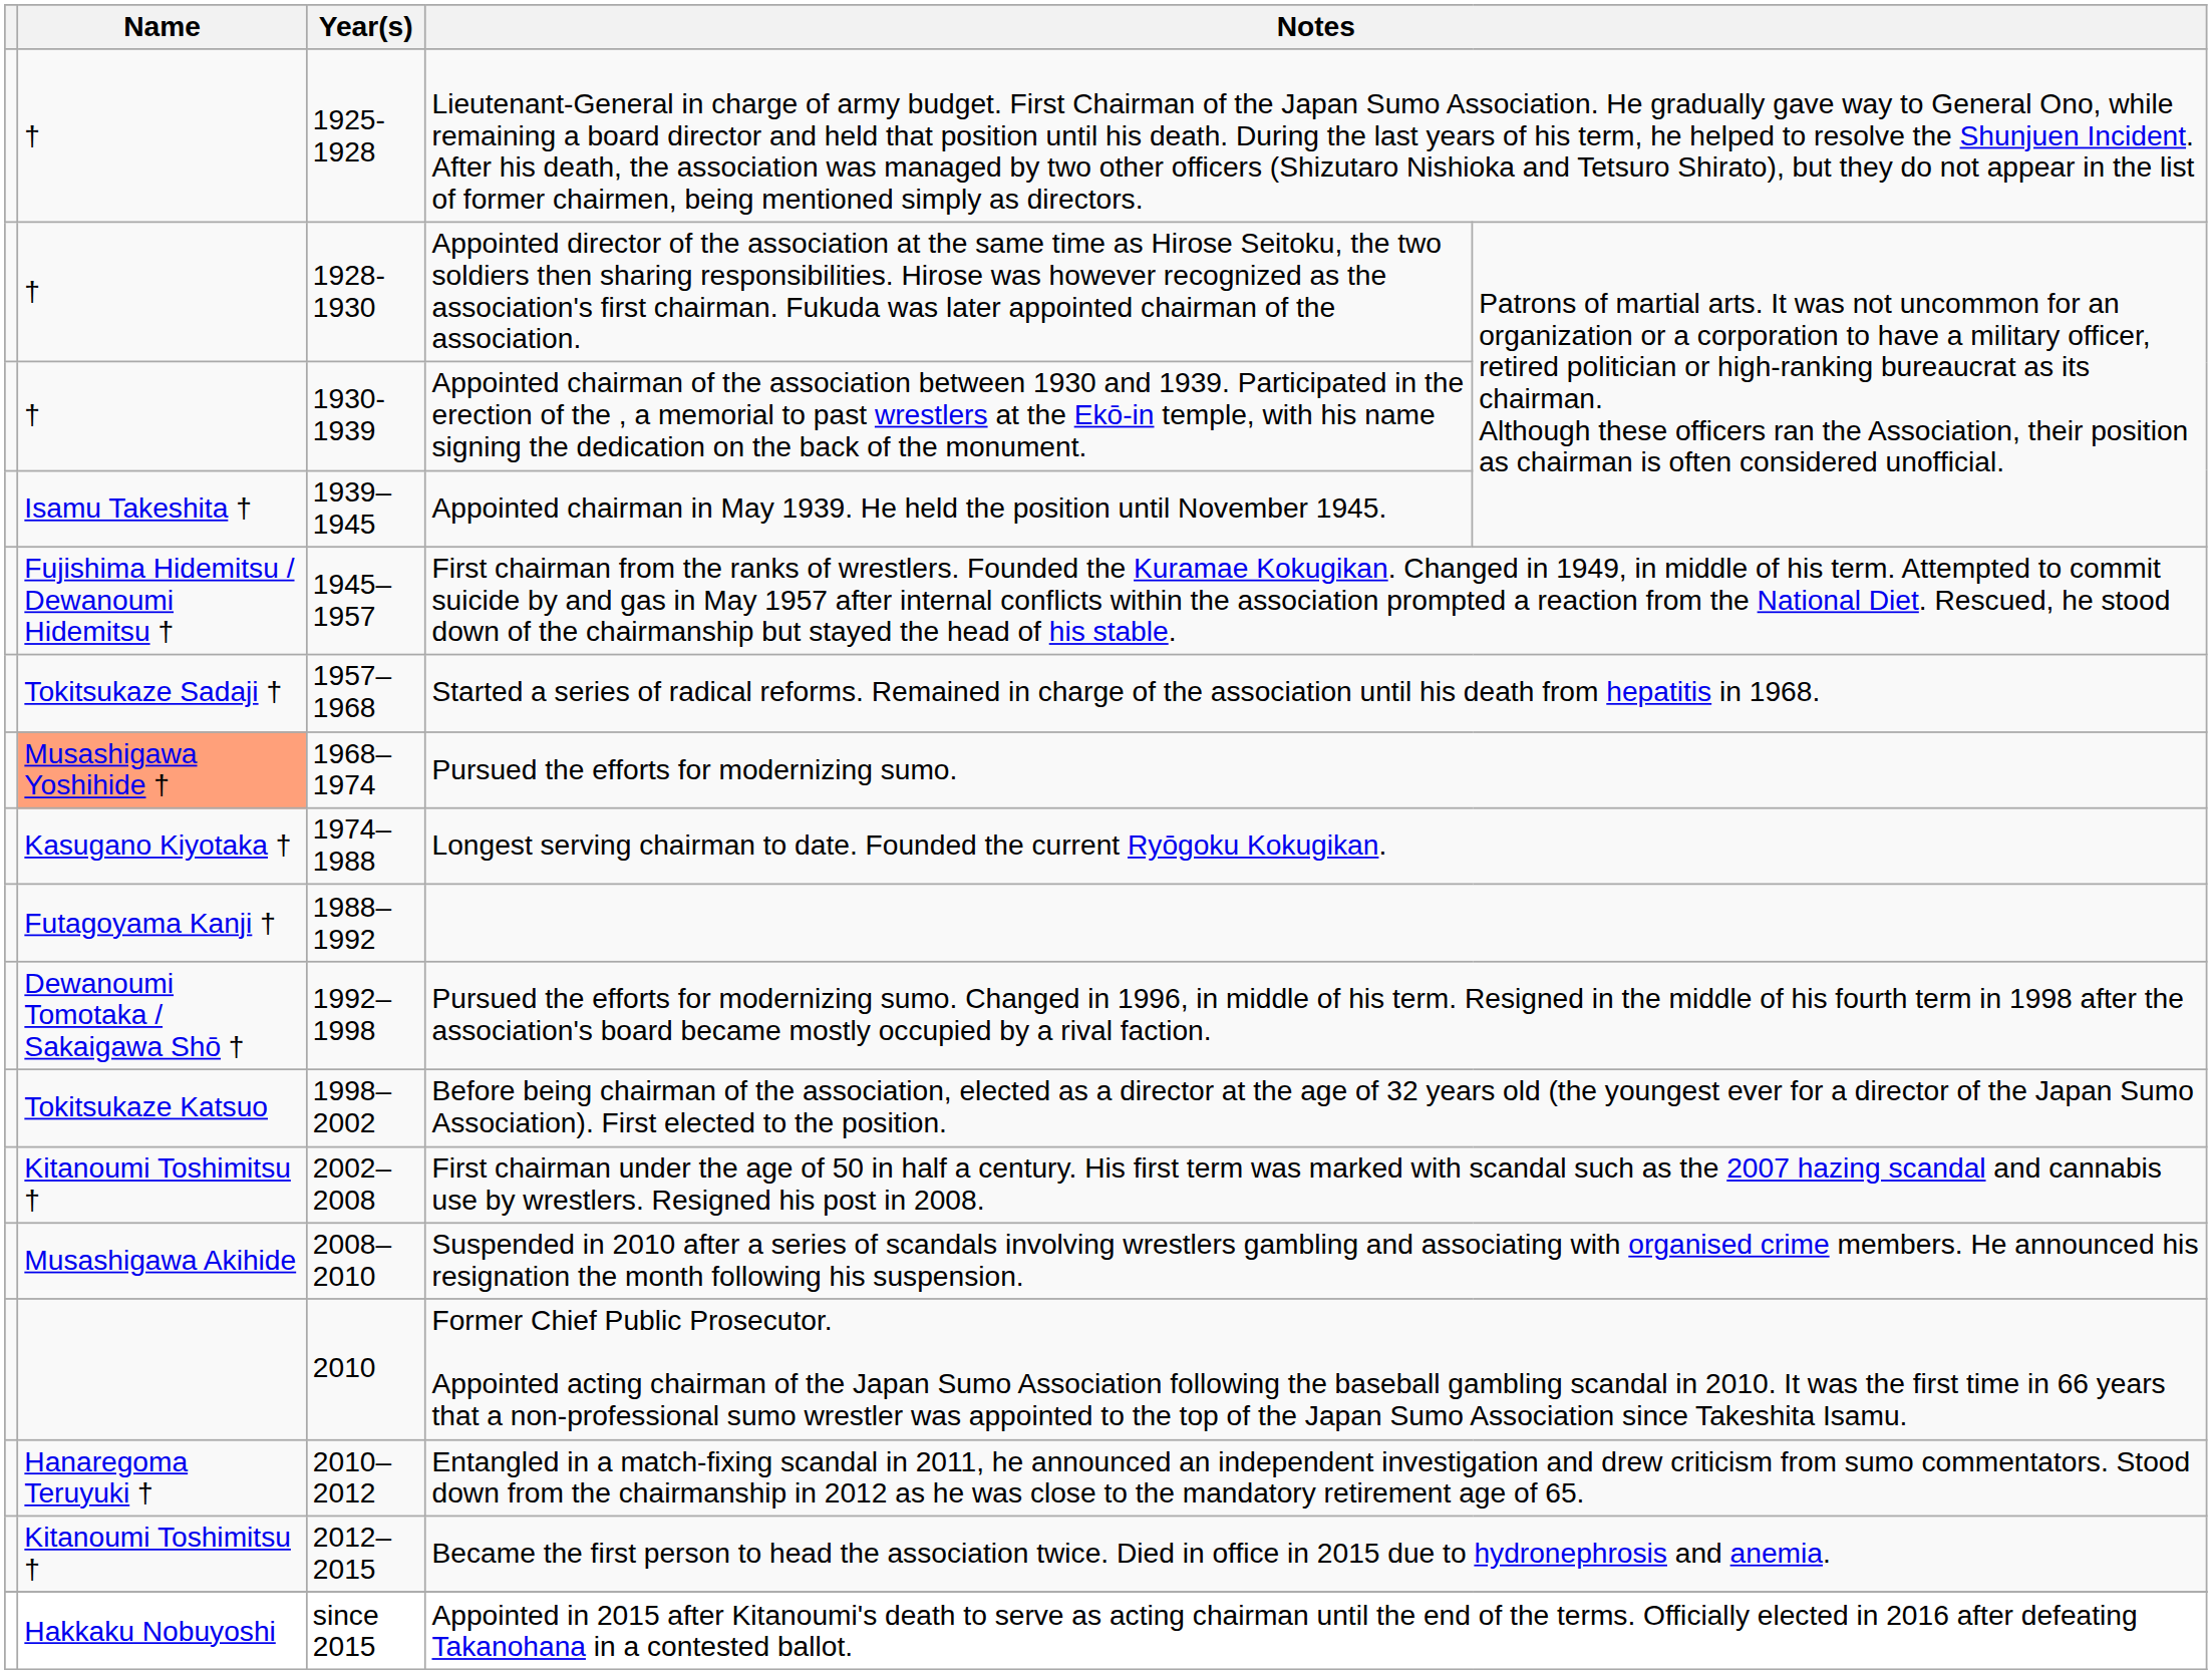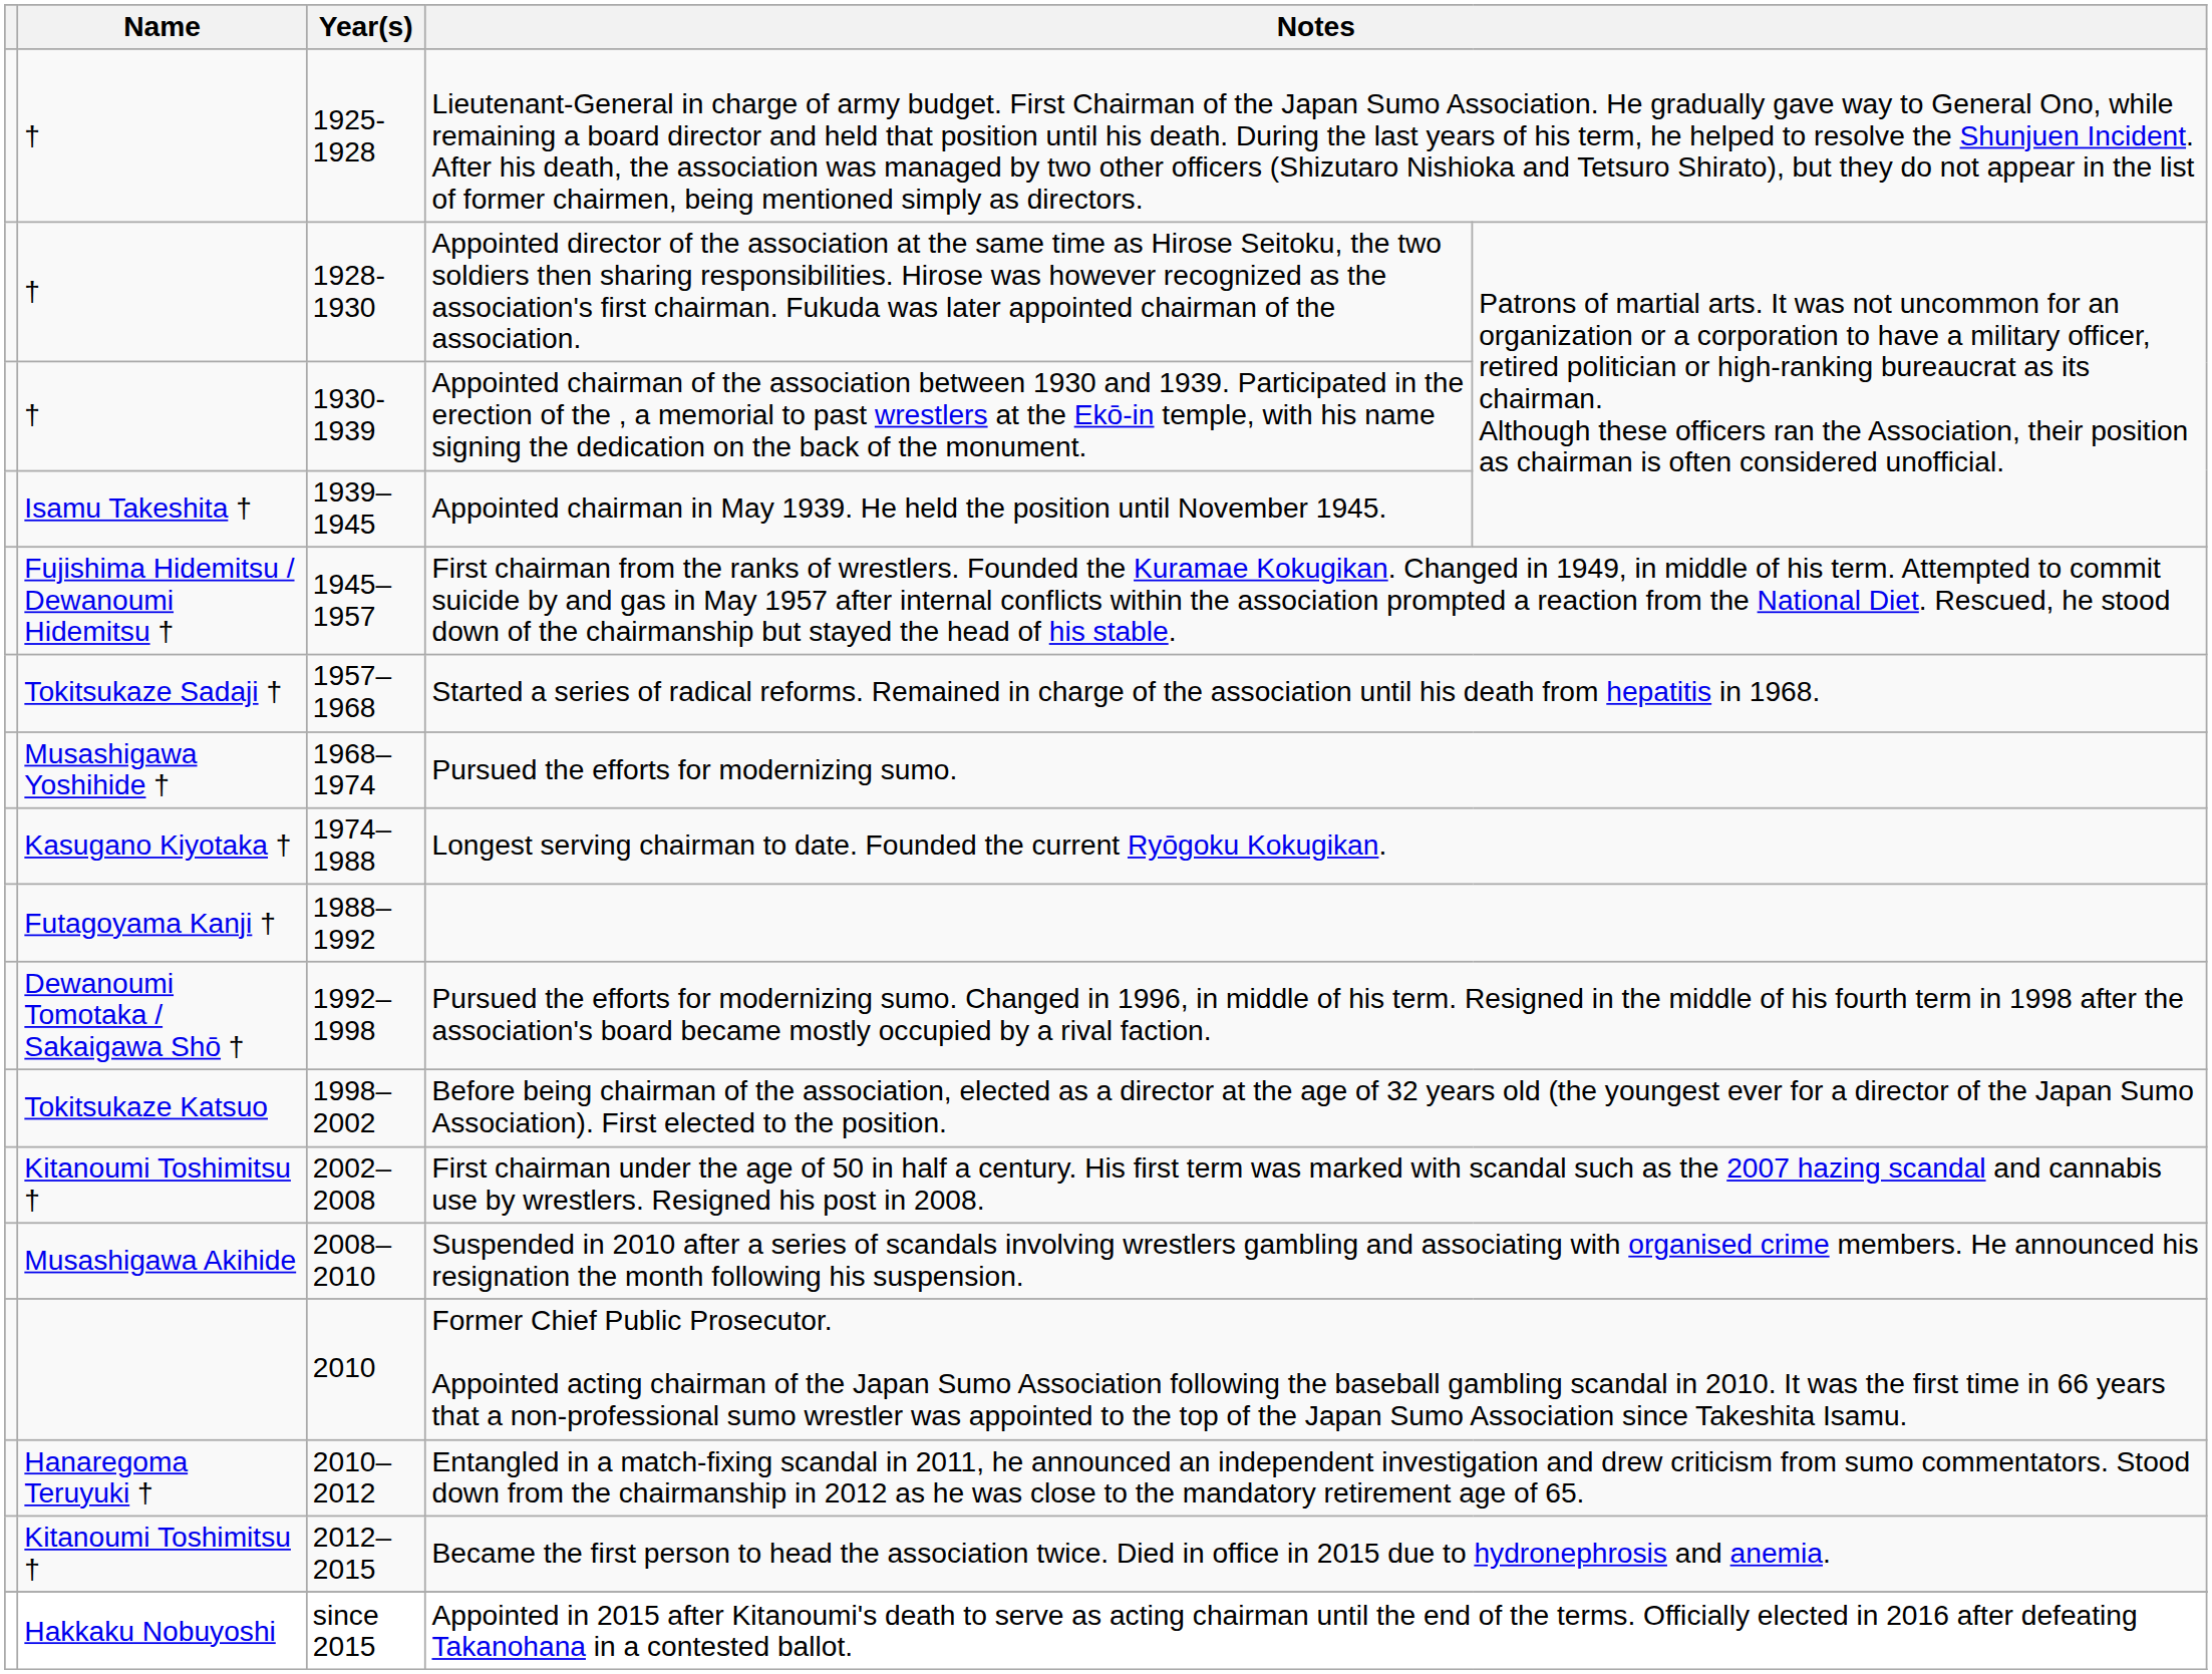Pursued the efforts for modernizing sumo. | Name: lightsalmon background -> no background
